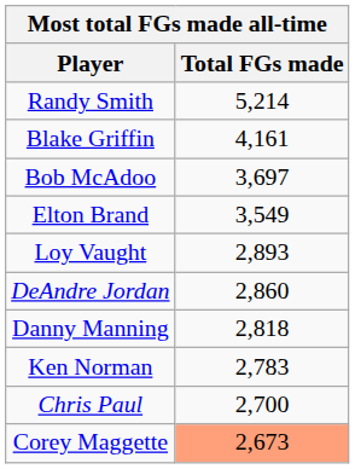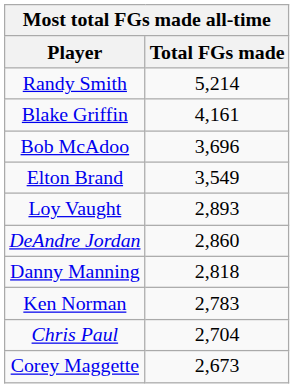Bob McAdoo | Total FGs made: 3,697 -> 3,696
Chris Paul | Total FGs made: 2,700 -> 2,704
Corey Maggette | Total FGs made: lightsalmon background -> no background
